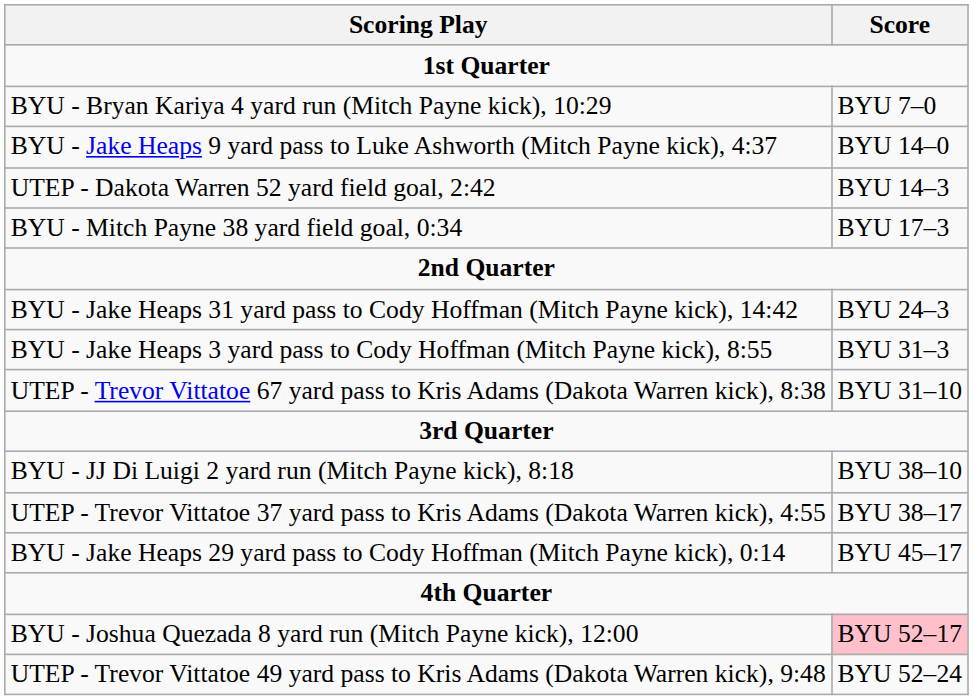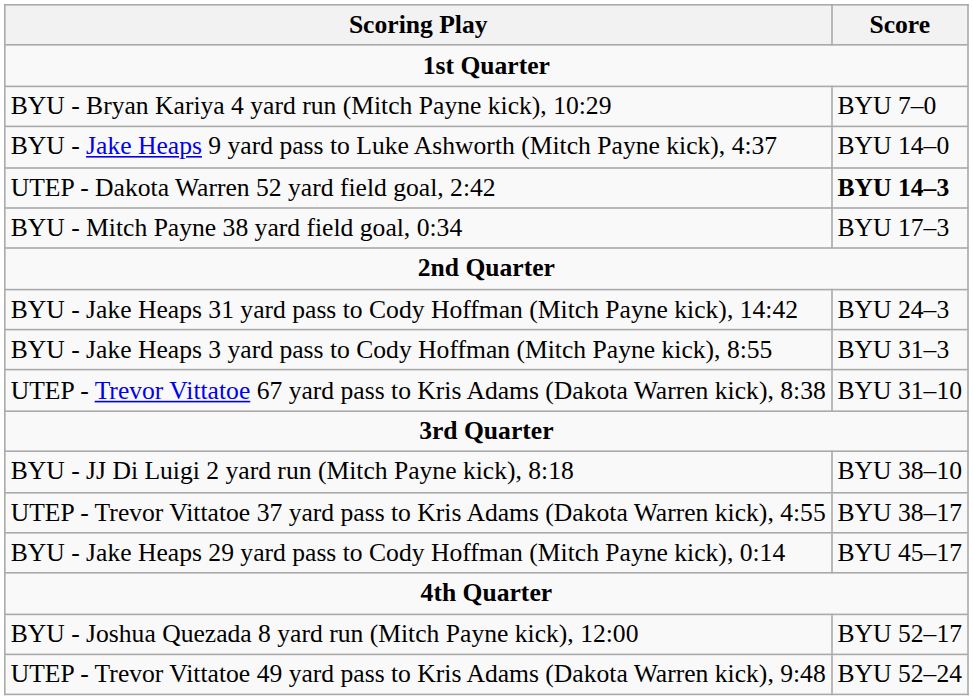UTEP - Dakota Warren 52 yard field goal, 2:42 | Score: normal -> bold
BYU - Joshua Quezada 8 yard run (Mitch Payne kick), 12:00 | Score: pink background -> no background
